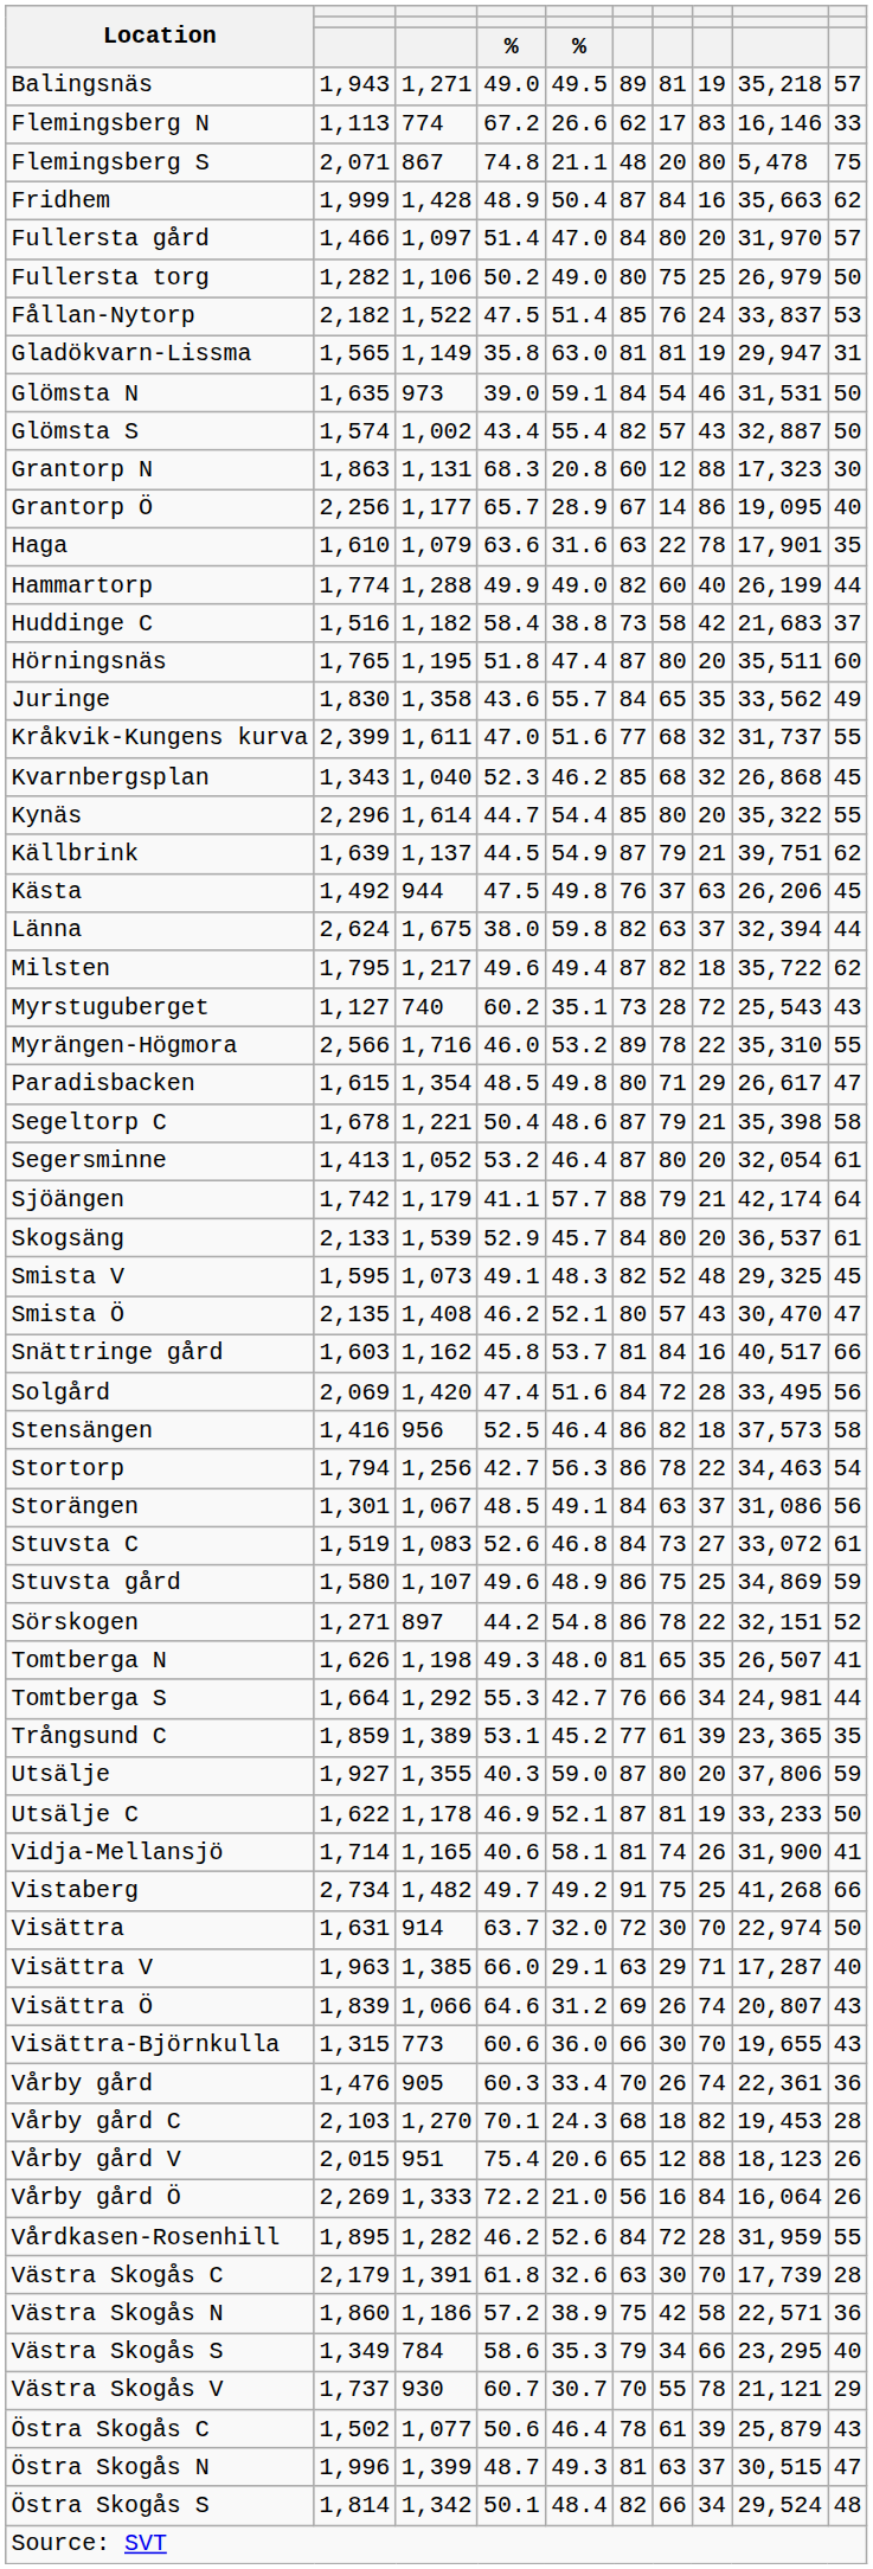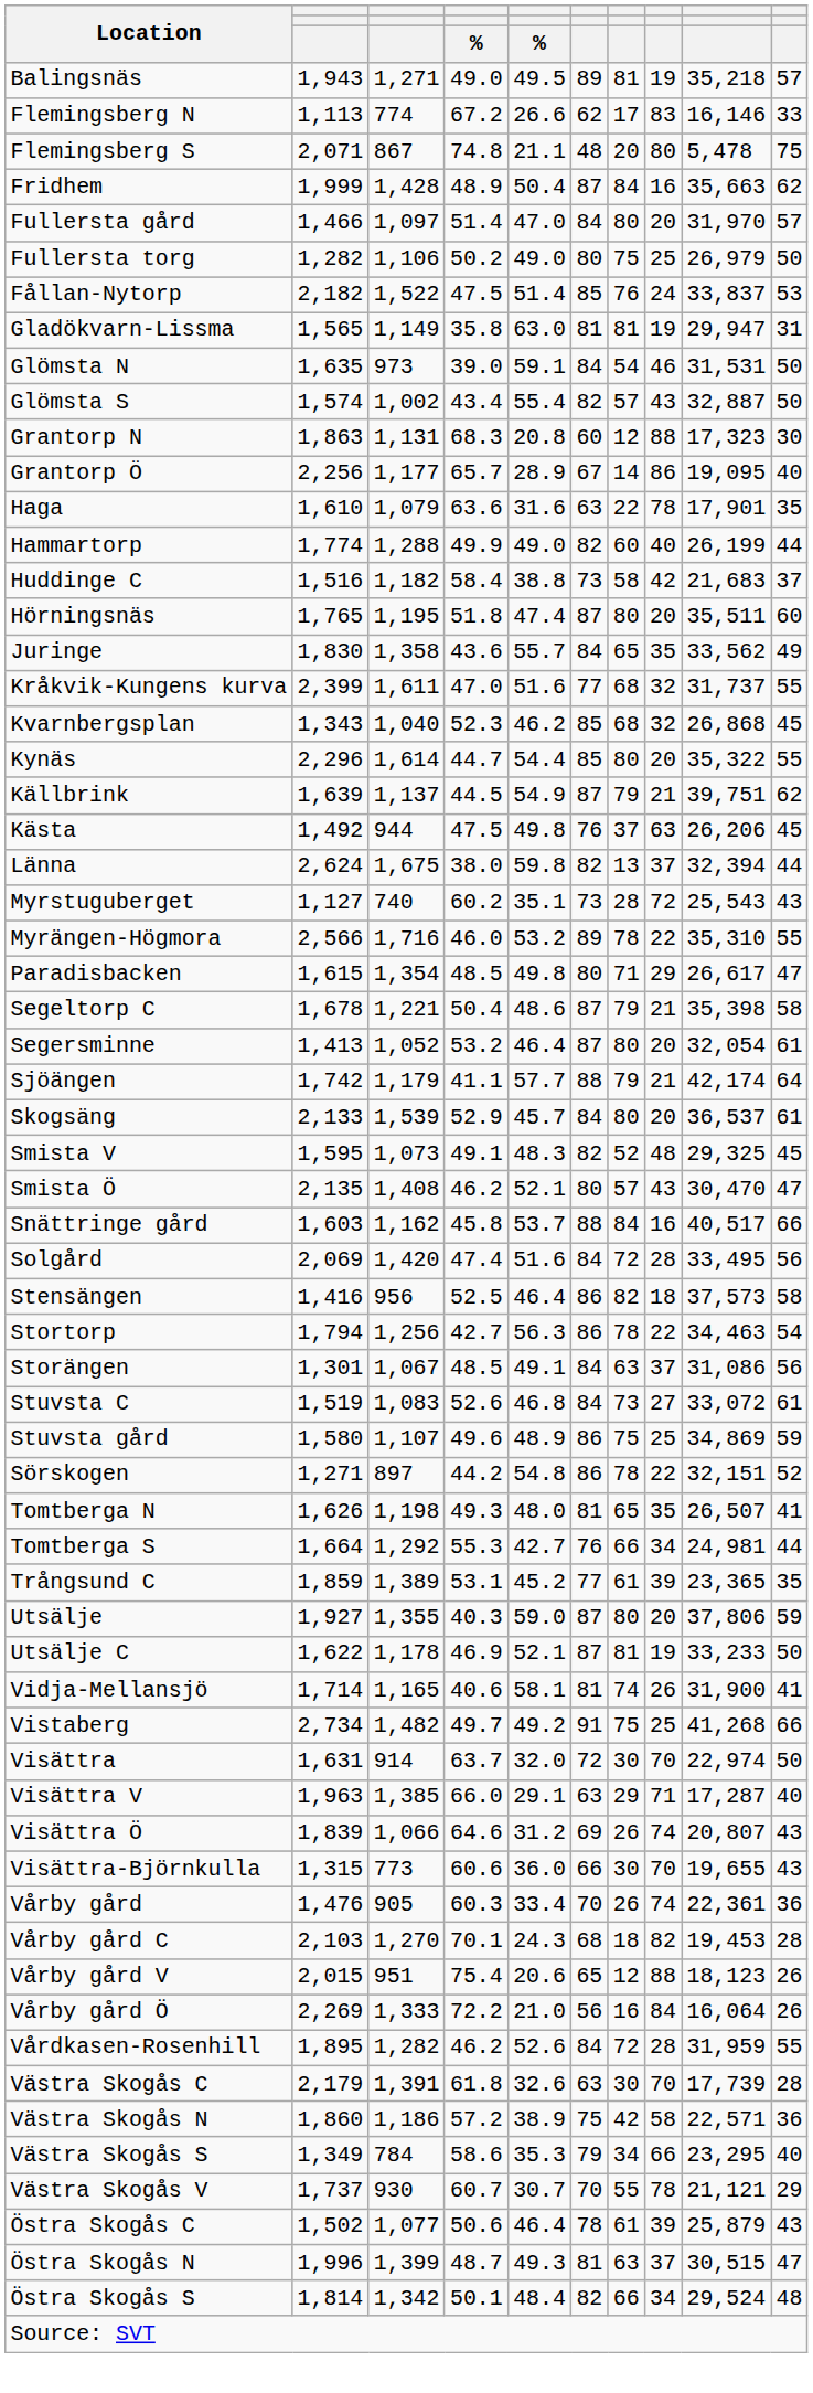Länna | column 7: 63 -> 13
- row: Milsten | 1,795 | 1,217 | 49.6 | 49.4 | 87 | 82 | 18 | 35,722 | 62
Snättringe gård | column 6: 81 -> 88
